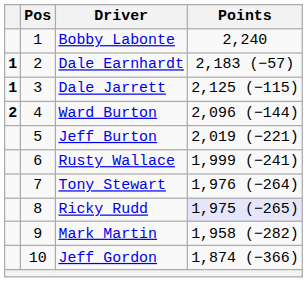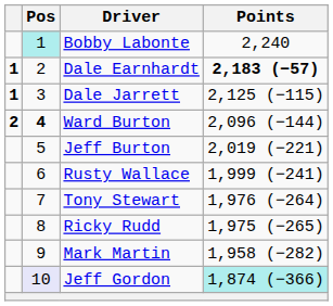Bobby Labonte | Pos: no background -> paleturquoise background
Dale Earnhardt | Points: normal -> bold
Ward Burton | Pos: normal -> bold
Ricky Rudd | Points: lavender background -> no background
Jeff Gordon | Pos: no background -> lavender background
Jeff Gordon | Points: no background -> paleturquoise background
